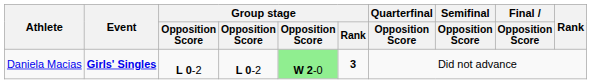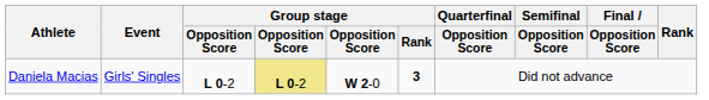Daniela Macias | Event: bold -> normal
Daniela Macias | column 4: no background -> khaki background
Daniela Macias | column 5: lightgreen background -> no background
